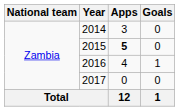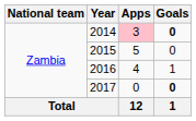2014 | Apps: no background -> pink background
2014 | Goals: normal -> bold
2015 | Apps: bold -> normal
2017 | Goals: normal -> bold
